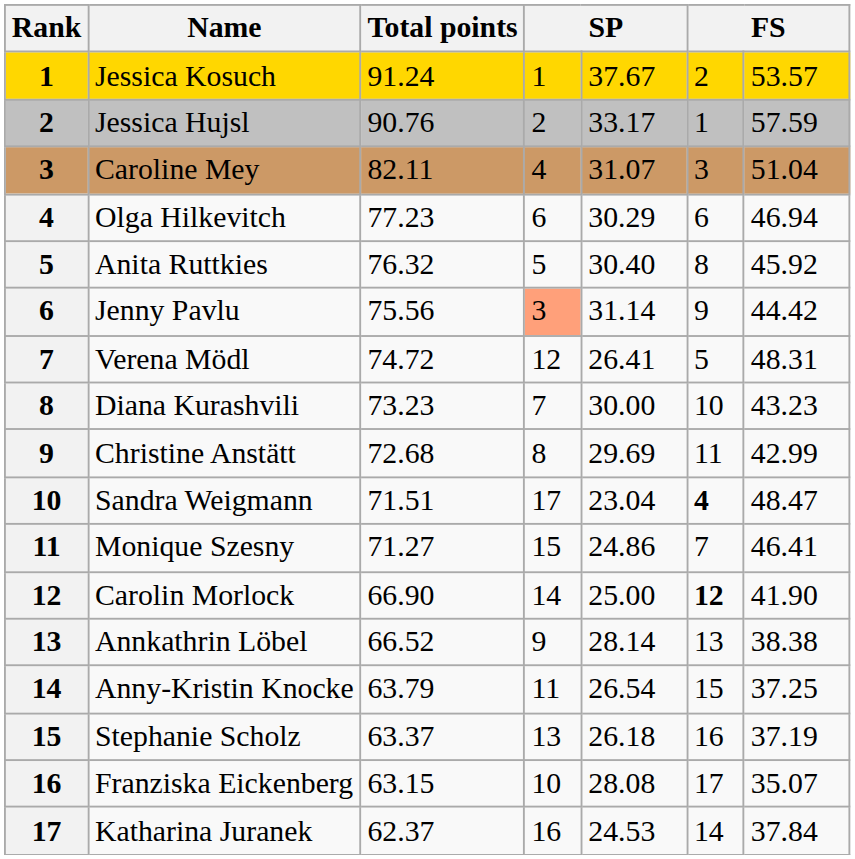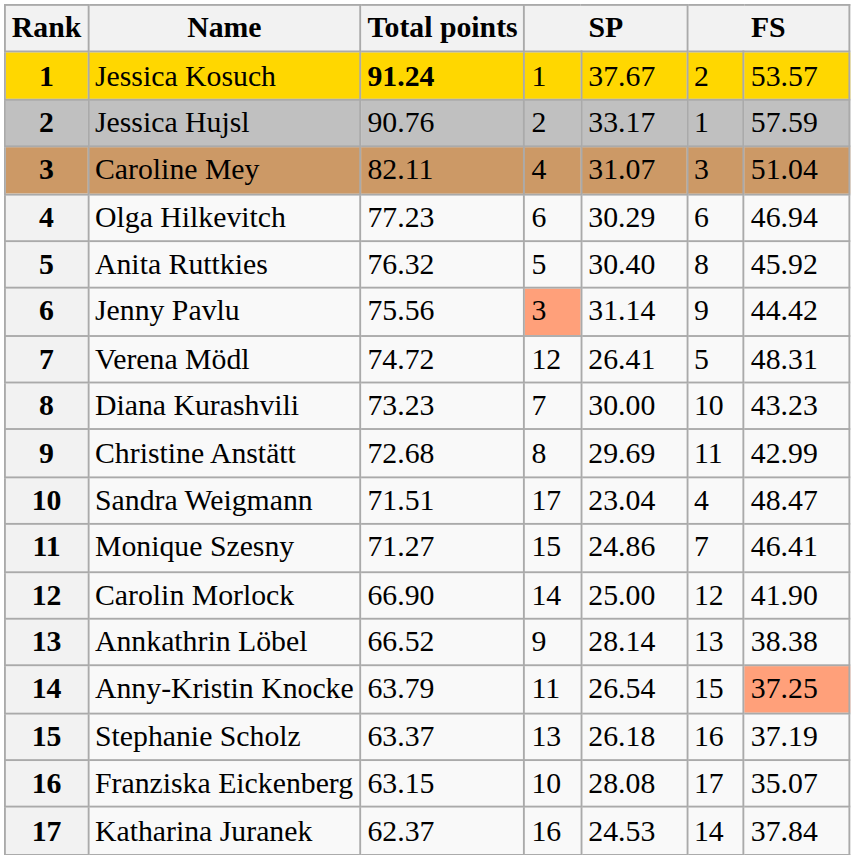Jessica Kosuch | Total points: normal -> bold
Sandra Weigmann | column 6: bold -> normal
Carolin Morlock | column 6: bold -> normal
Anny-Kristin Knocke | column 7: no background -> lightsalmon background
